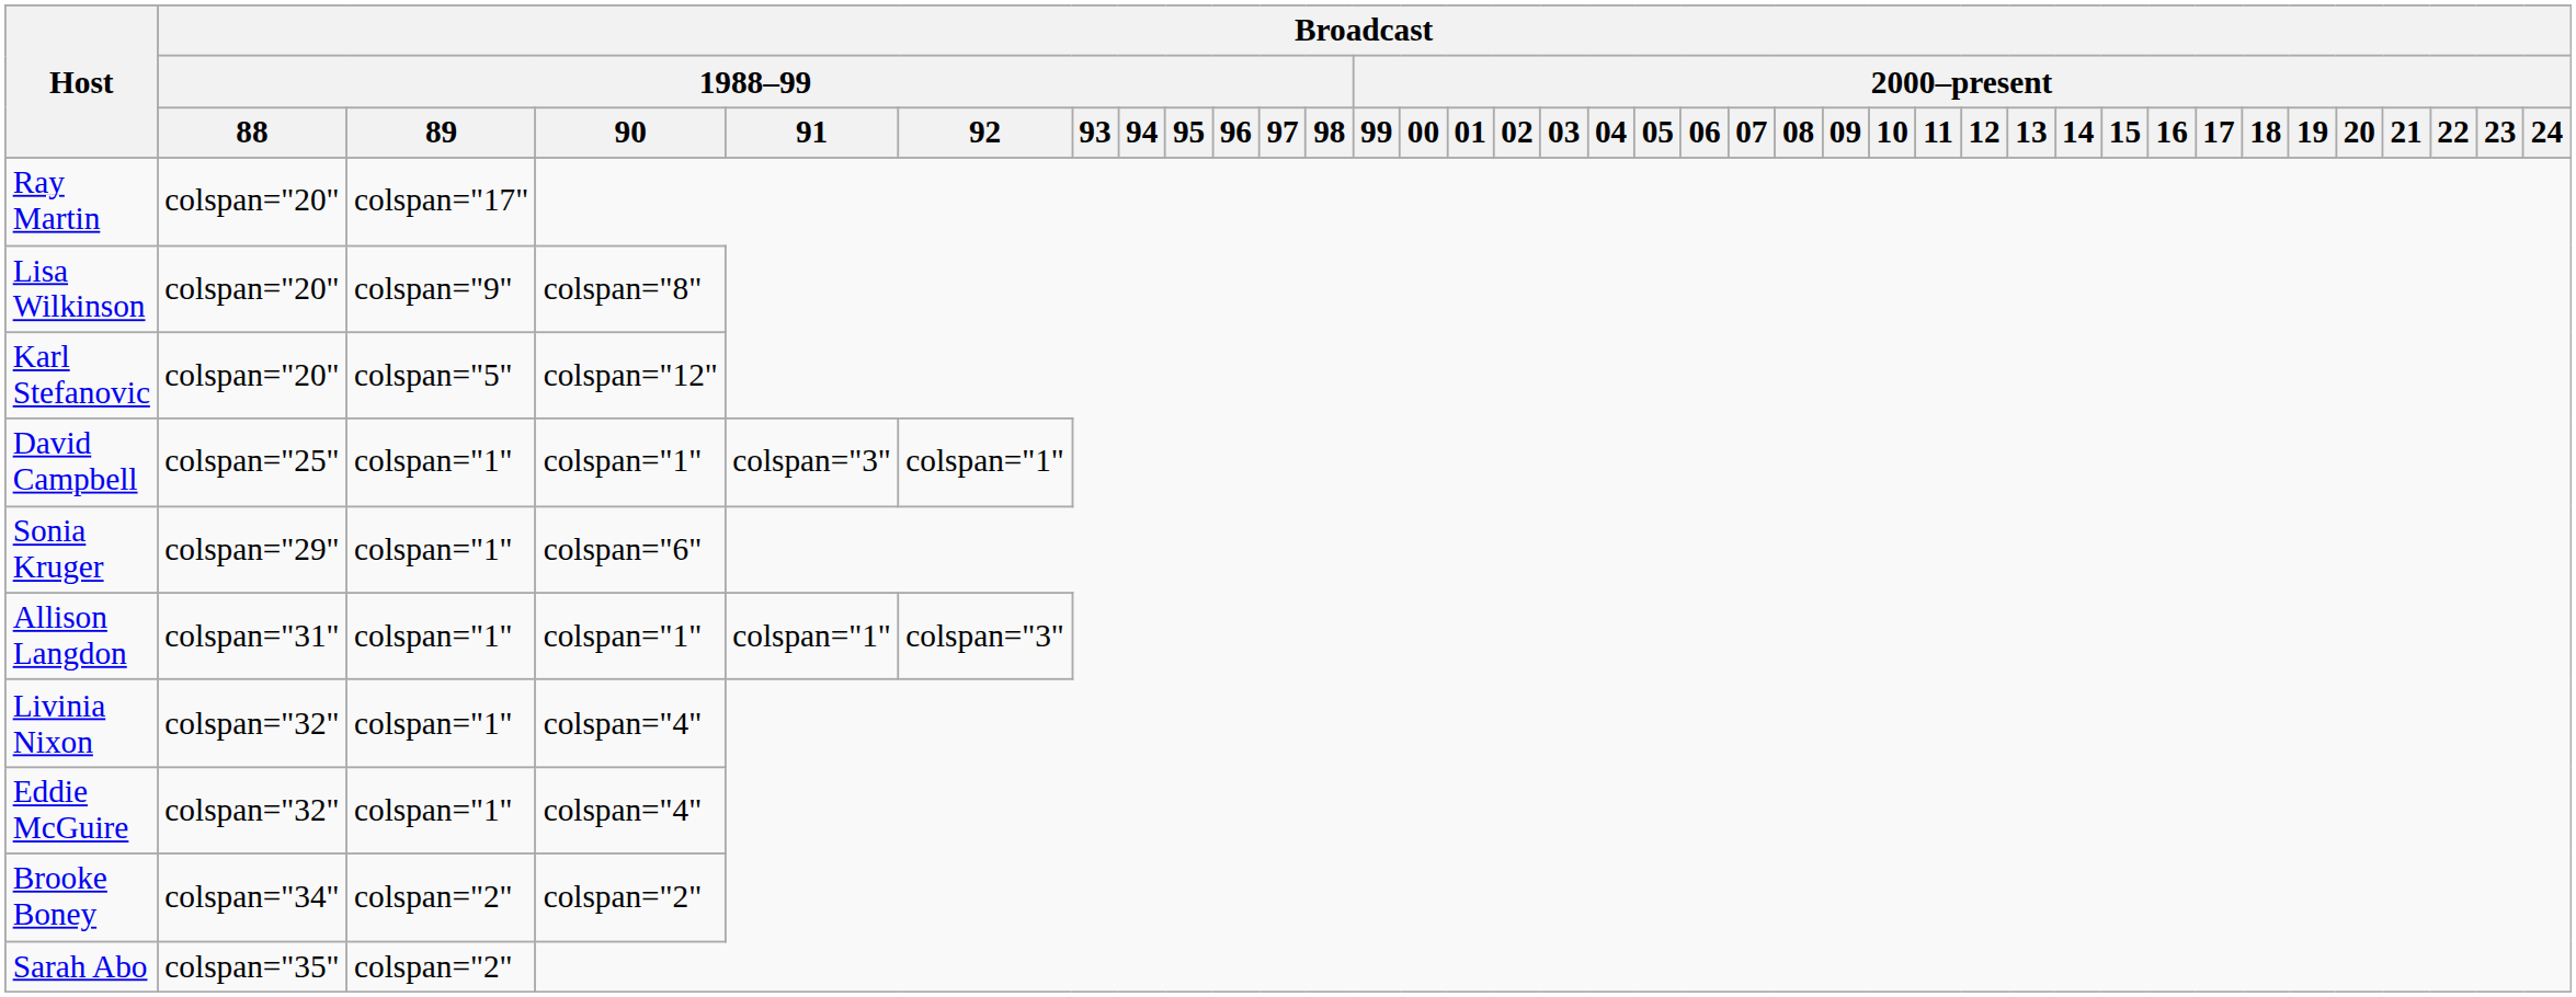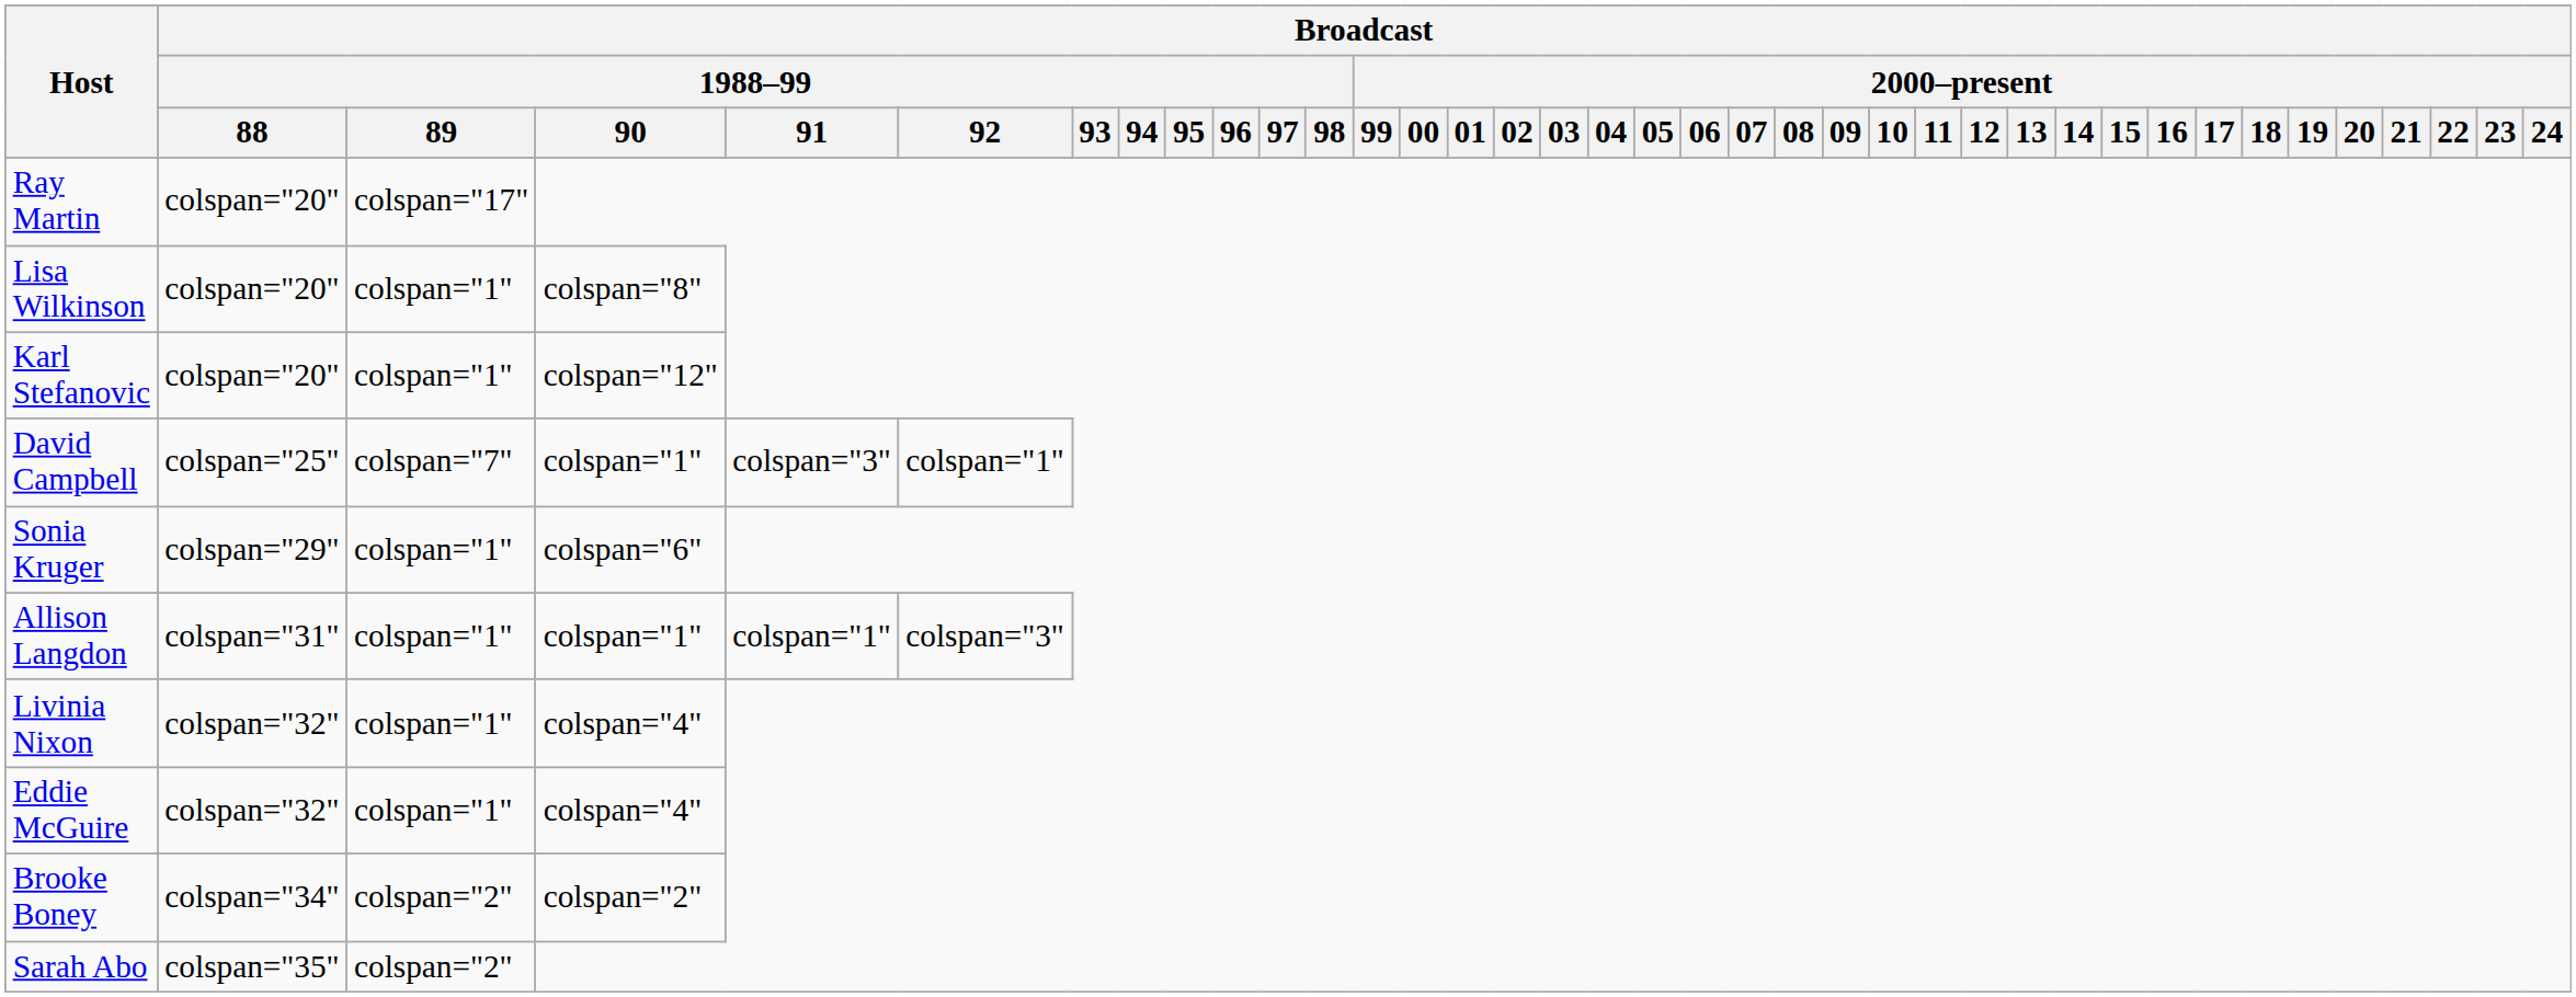Lisa Wilkinson | Broadcast / 1988–99 / 89: colspan="9" -> colspan="1"
Karl Stefanovic | Broadcast / 1988–99 / 89: colspan="5" -> colspan="1"
David Campbell | Broadcast / 1988–99 / 89: colspan="1" -> colspan="7"
